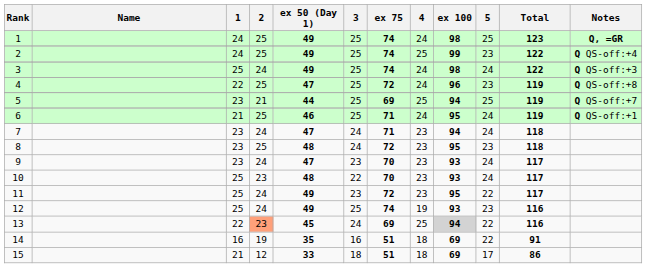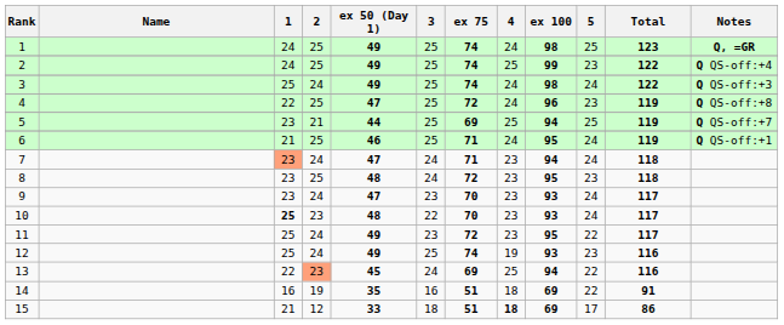7 | 1: no background -> lightsalmon background
10 | 1: normal -> bold
13 | ex 100: lightgrey background -> no background
15 | 4: normal -> bold
